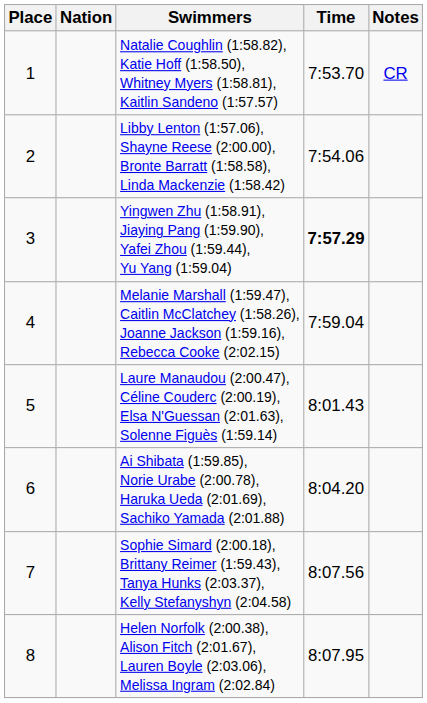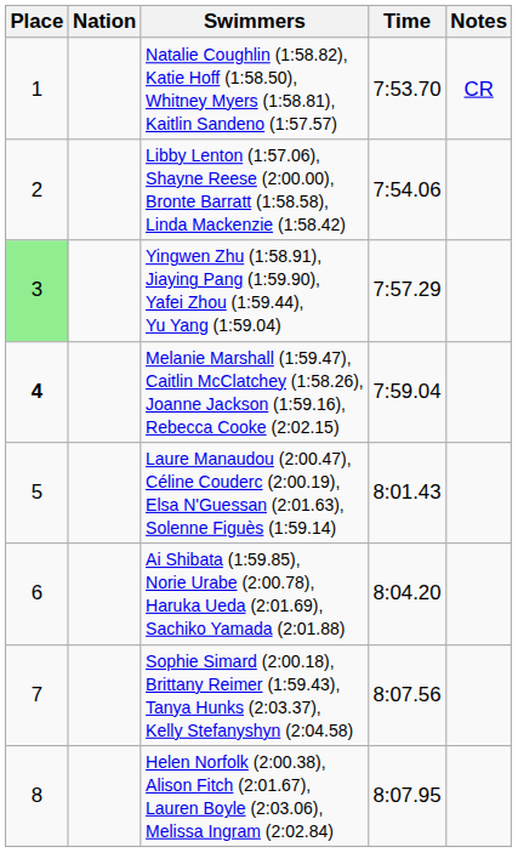row 4 | Place: no background -> lightgreen background
row 4 | Time: bold -> normal
row 5 | Place: normal -> bold
